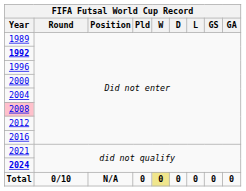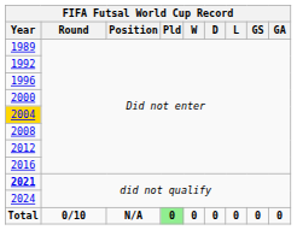1992 | Year: bold -> normal
2004 | Year: no background -> gold background
2008 | Year: pink background -> no background
2021 | Year: normal -> bold
2024 | Year: bold -> normal
Total | Pld: no background -> lightgreen background
Total | W: khaki background -> no background
